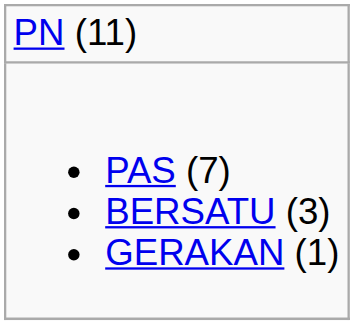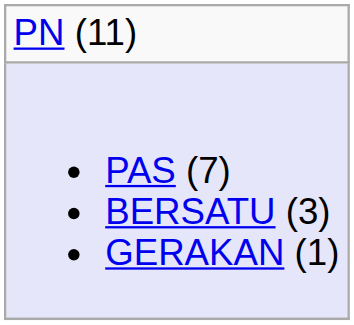row 2 | column 1: no background -> lavender background
